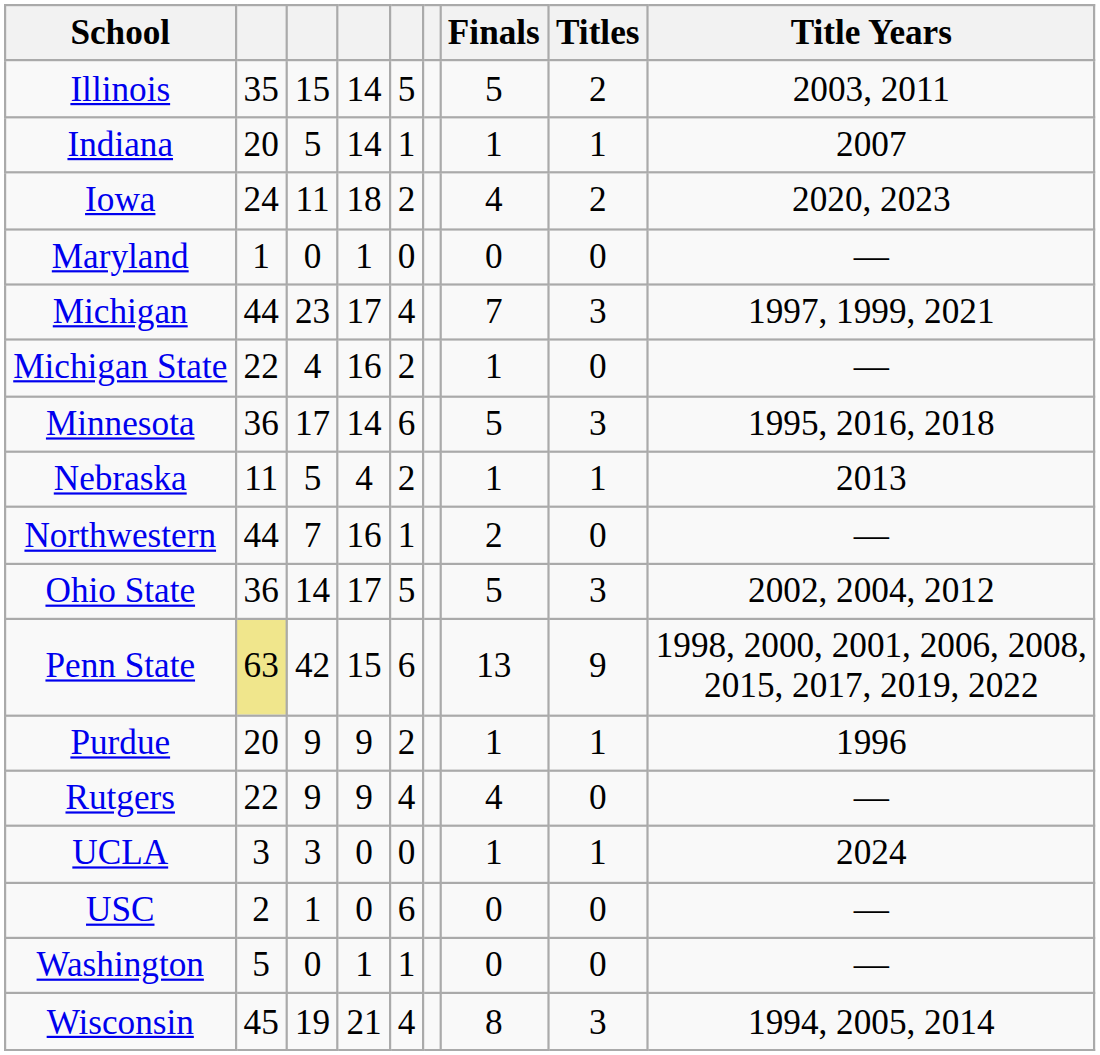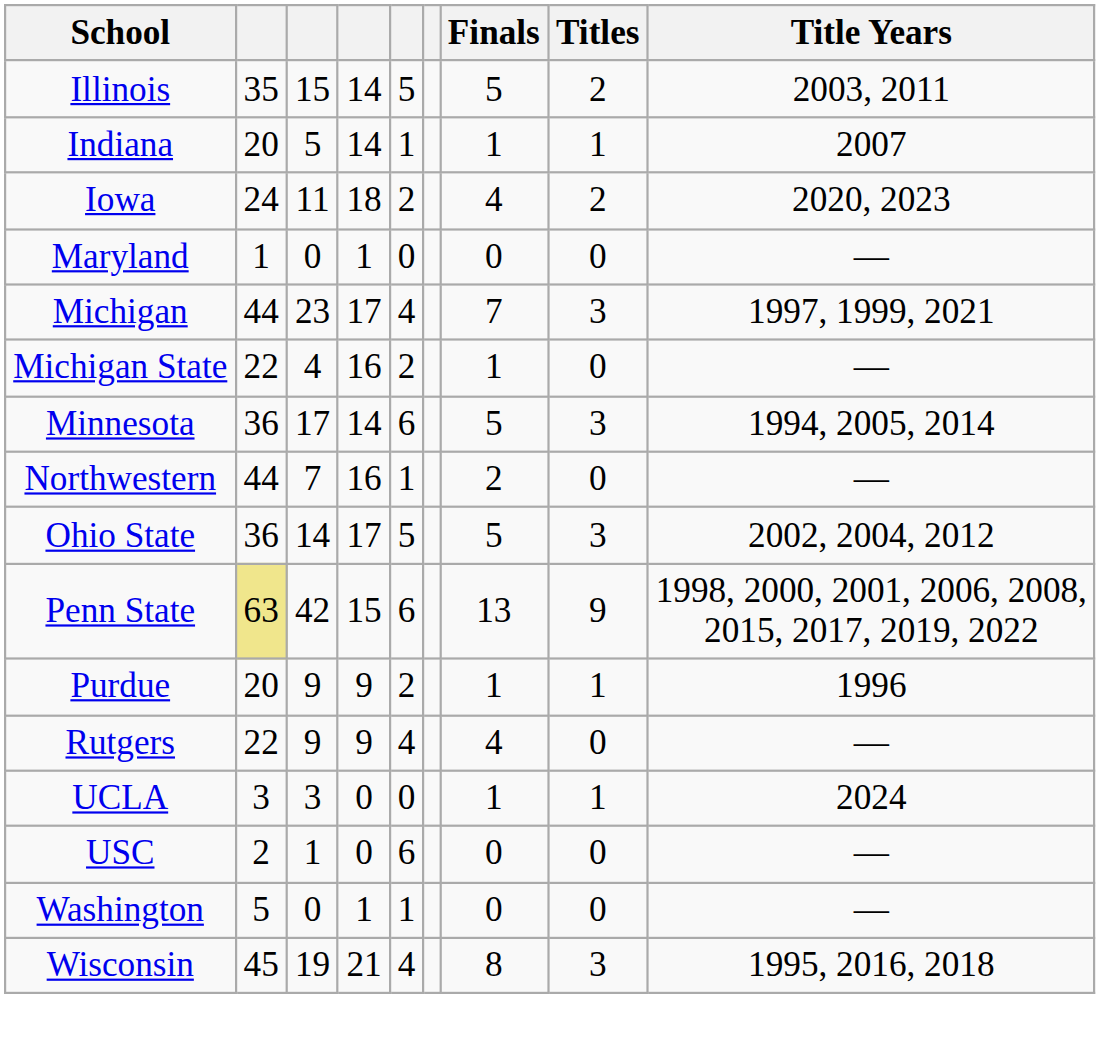Minnesota | Title Years: 1995, 2016, 2018 -> 1994, 2005, 2014
- row: Nebraska | 11 | 5 | 4 | 2 | 1 | 1 | 2013
Wisconsin | Title Years: 1994, 2005, 2014 -> 1995, 2016, 2018
